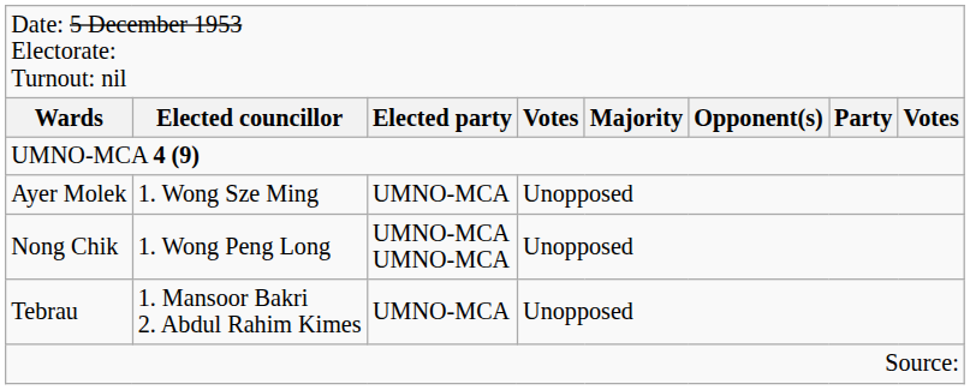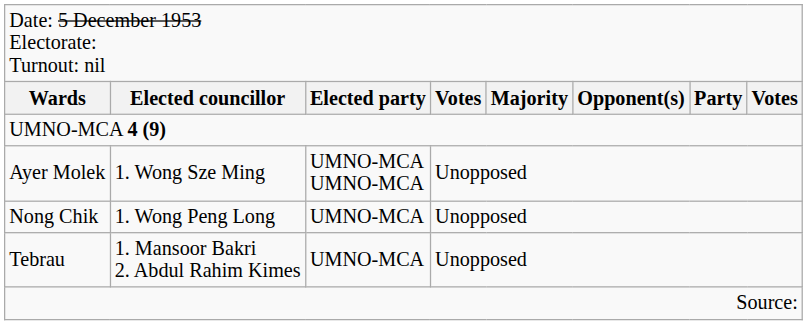Ayer Molek | column 3: UMNO-MCA -> UMNO-MCA UMNO-MCA
Nong Chik | column 3: UMNO-MCA UMNO-MCA -> UMNO-MCA
